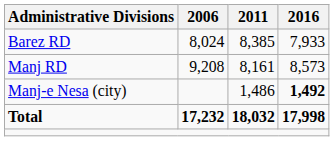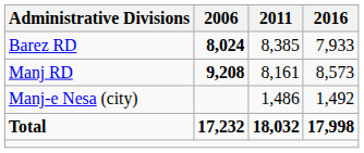Barez RD | 2006: normal -> bold
Manj RD | 2006: normal -> bold
Manj-e Nesa (city) | 2016: bold -> normal
